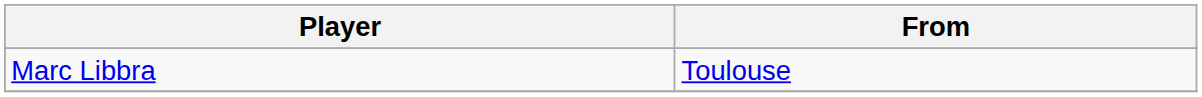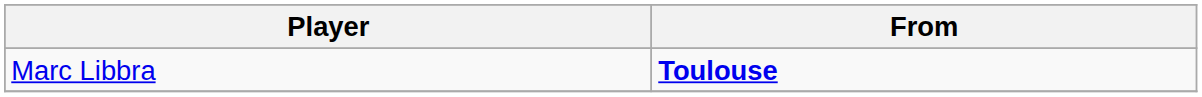Marc Libbra | From: normal -> bold
